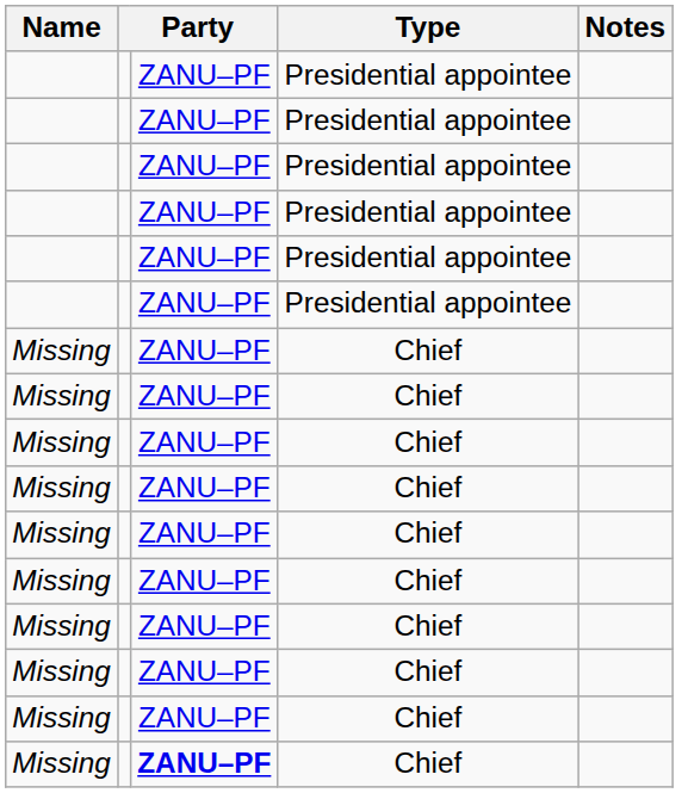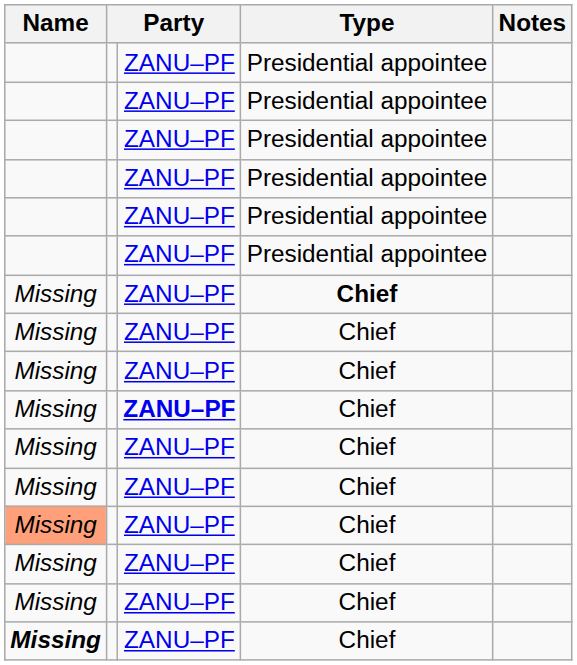row 8 | Type: normal -> bold
row 11 | column 3: normal -> bold
row 14 | Name: no background -> lightsalmon background
row 17 | Name: normal -> bold
row 17 | column 3: bold -> normal
